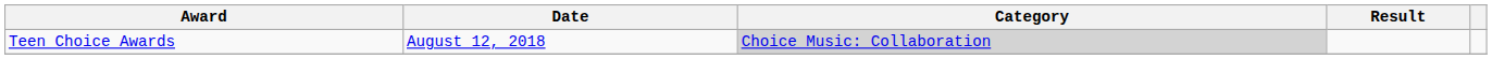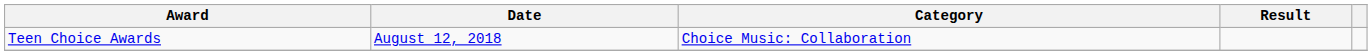Teen Choice Awards | Category: lightgrey background -> no background
